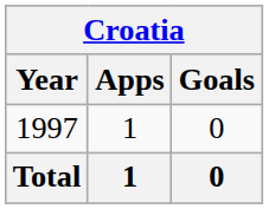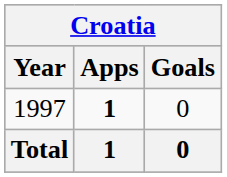1997 | Apps: normal -> bold
